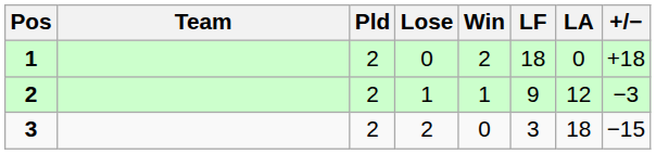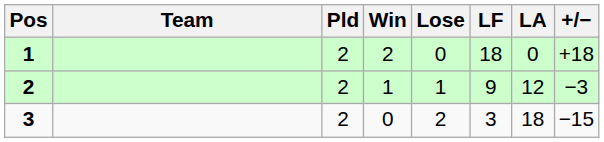columns swapped: Win <-> Lose
